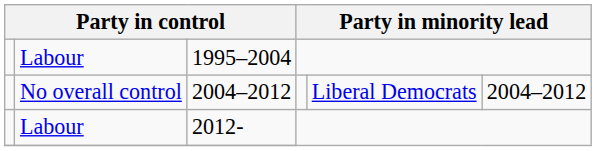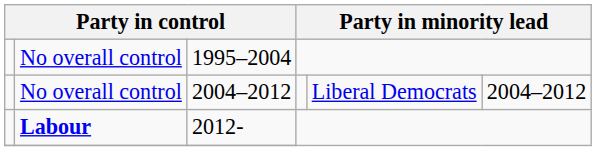1995–2004 | column 2: Labour -> No overall control
2012- | column 2: normal -> bold
